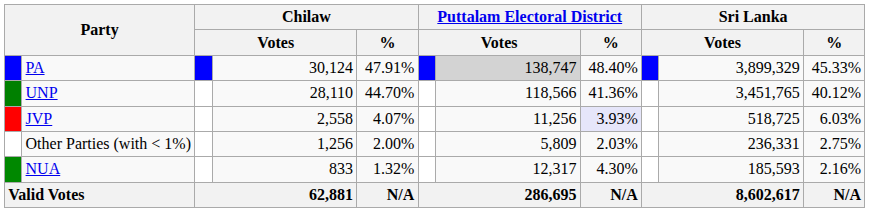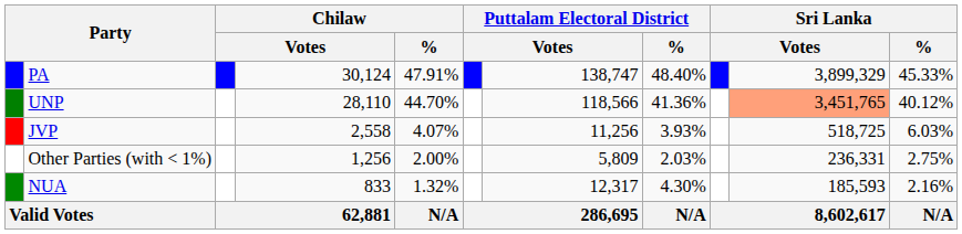PA | column 7: lightgrey background -> no background
UNP | column 10: no background -> lightsalmon background
JVP | Puttalam Electoral District / %: lavender background -> no background
